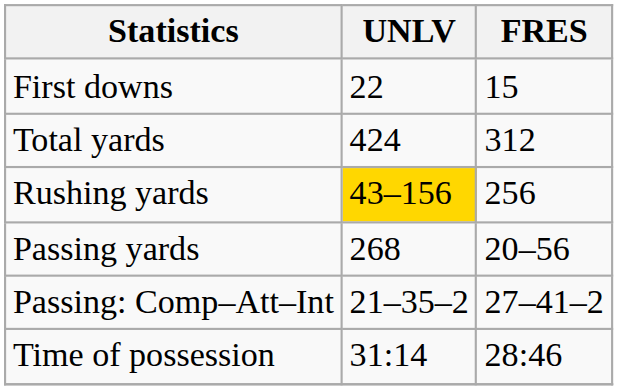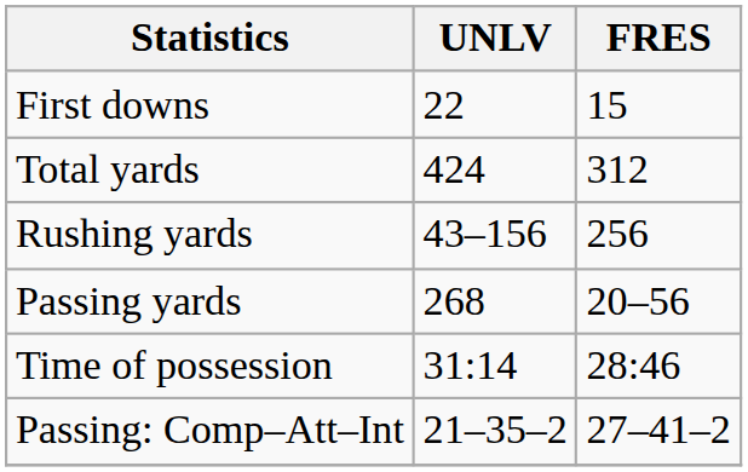Rushing yards | UNLV: gold background -> no background
rows swapped: Passing: Comp–Att–Int <-> Time of possession
